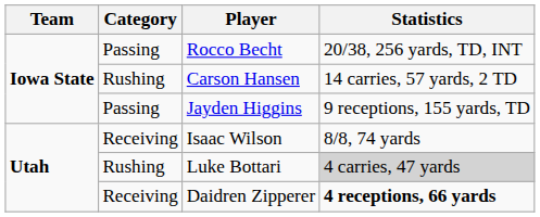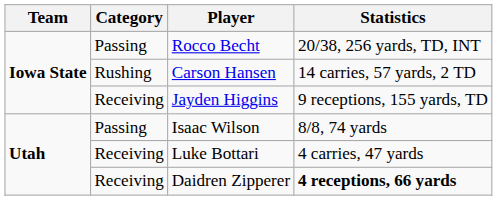Jayden Higgins | Category: Passing -> Receiving
Isaac Wilson | Category: Receiving -> Passing
Luke Bottari | Category: Rushing -> Receiving
Luke Bottari | Statistics: lightgrey background -> no background
